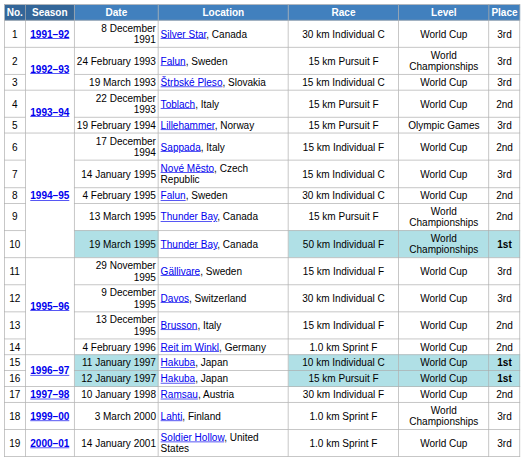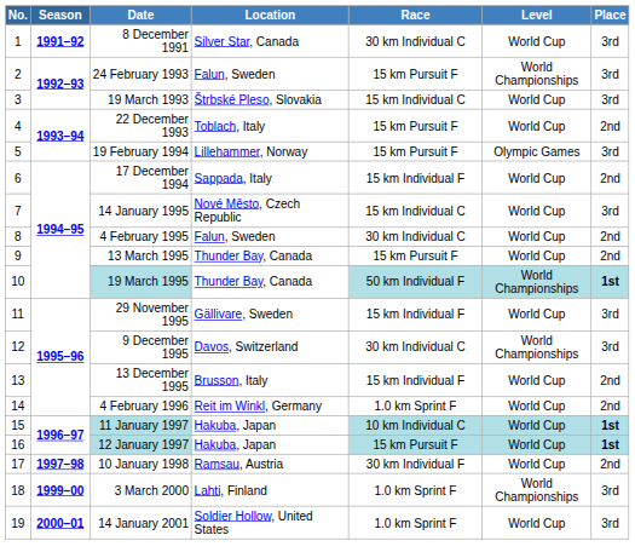13 March 1995 | Level: World Championships -> World Cup
9 December 1995 | Level: World Cup -> World Championships
